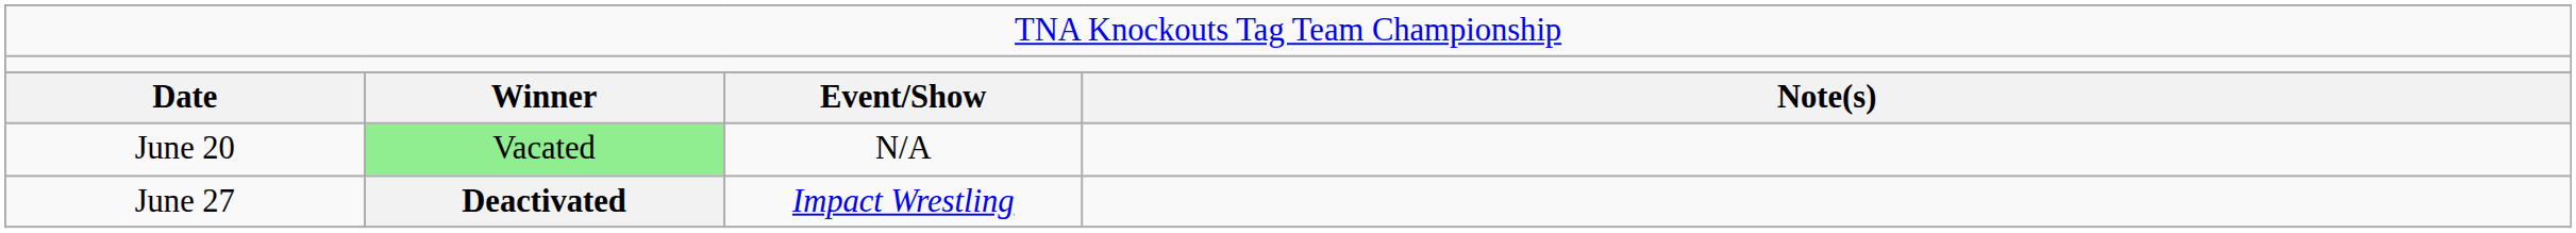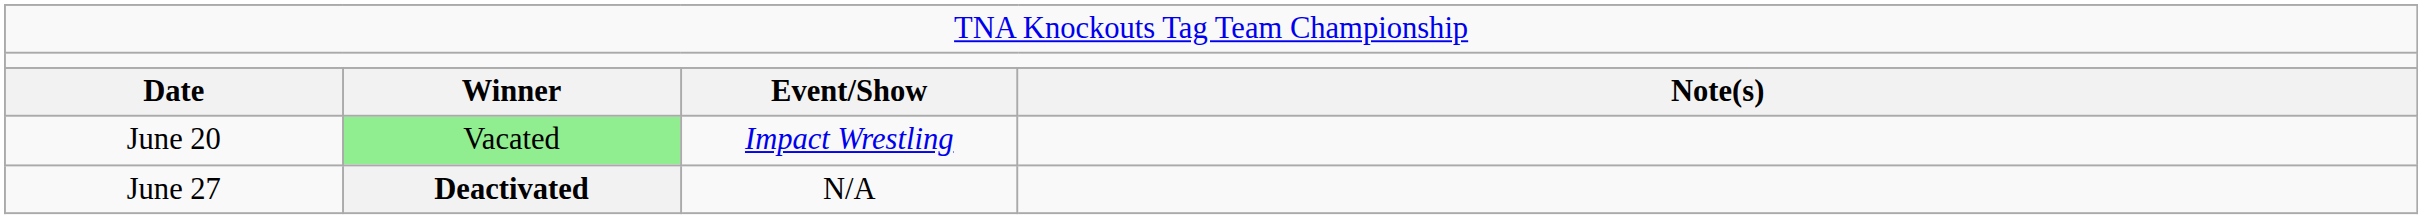June 20 | column 3: N/A -> Impact Wrestling
June 27 | column 3: Impact Wrestling -> N/A
